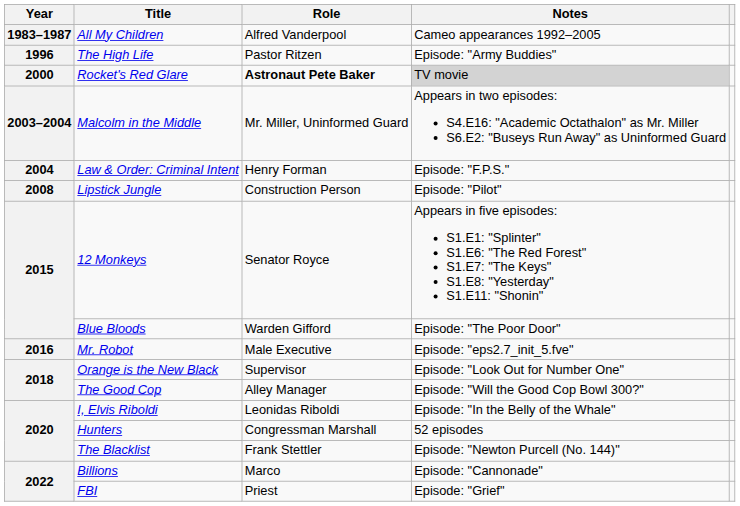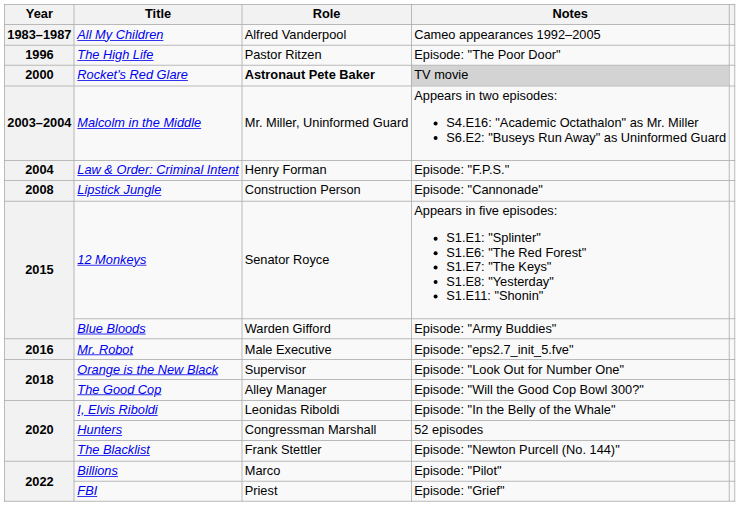The High Life | Notes: Episode: "Army Buddies" -> Episode: "The Poor Door"
Lipstick Jungle | Notes: Episode: "Pilot" -> Episode: "Cannonade"
Blue Bloods | Notes: Episode: "The Poor Door" -> Episode: "Army Buddies"
Billions | Notes: Episode: "Cannonade" -> Episode: "Pilot"
